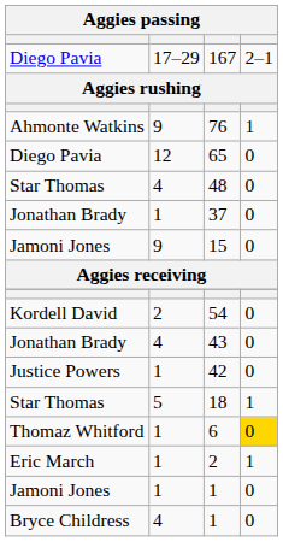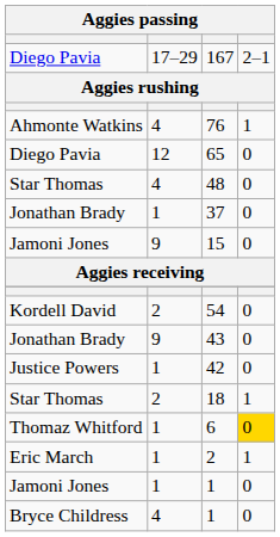76 | column 2: 9 -> 4
43 | column 2: 4 -> 9
18 | column 2: 5 -> 2
